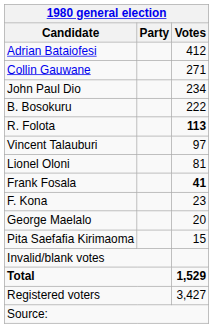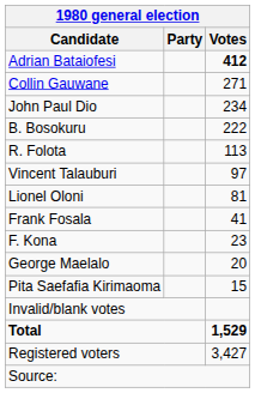Adrian Bataiofesi | Votes: normal -> bold
R. Folota | Votes: bold -> normal
Frank Fosala | Votes: bold -> normal
